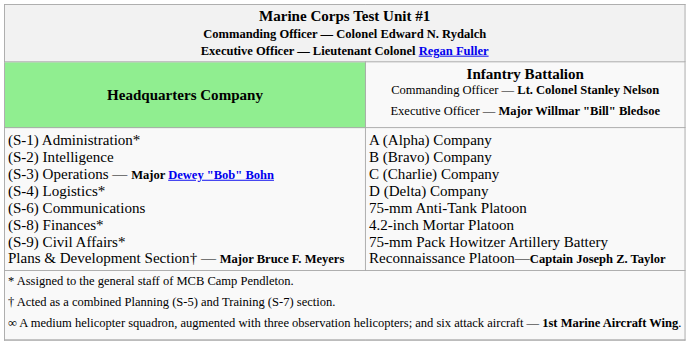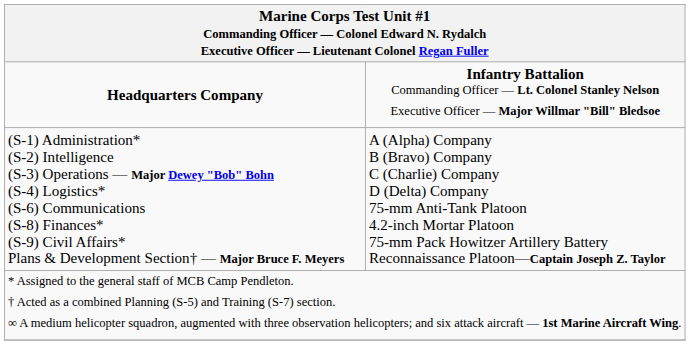Headquarters Company | column 1: lightgreen background -> no background
